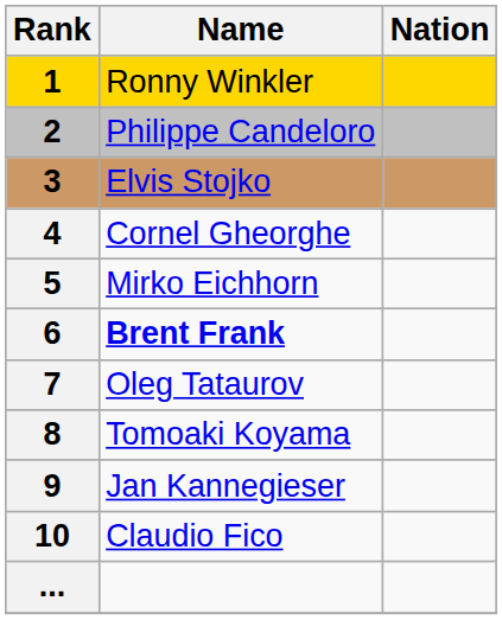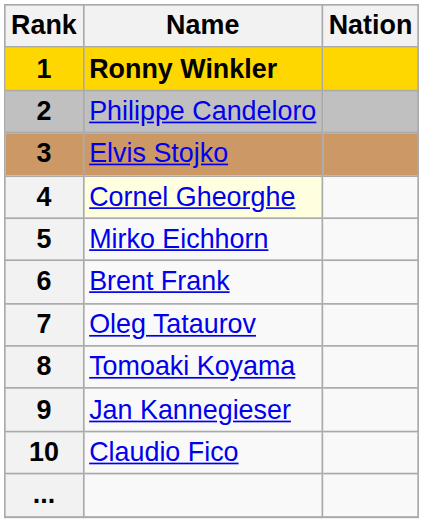Ronny Winkler | Name: normal -> bold
Cornel Gheorghe | Name: no background -> lightyellow background
Brent Frank | Name: bold -> normal
